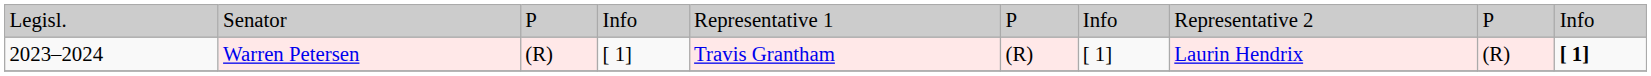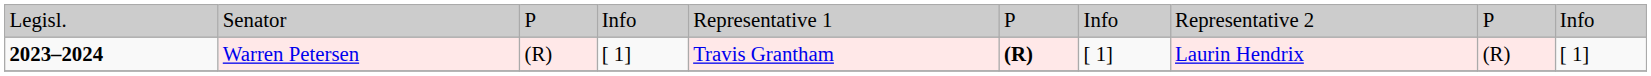Warren Petersen | column 1: normal -> bold
Warren Petersen | column 6: normal -> bold
Warren Petersen | column 10: bold -> normal
